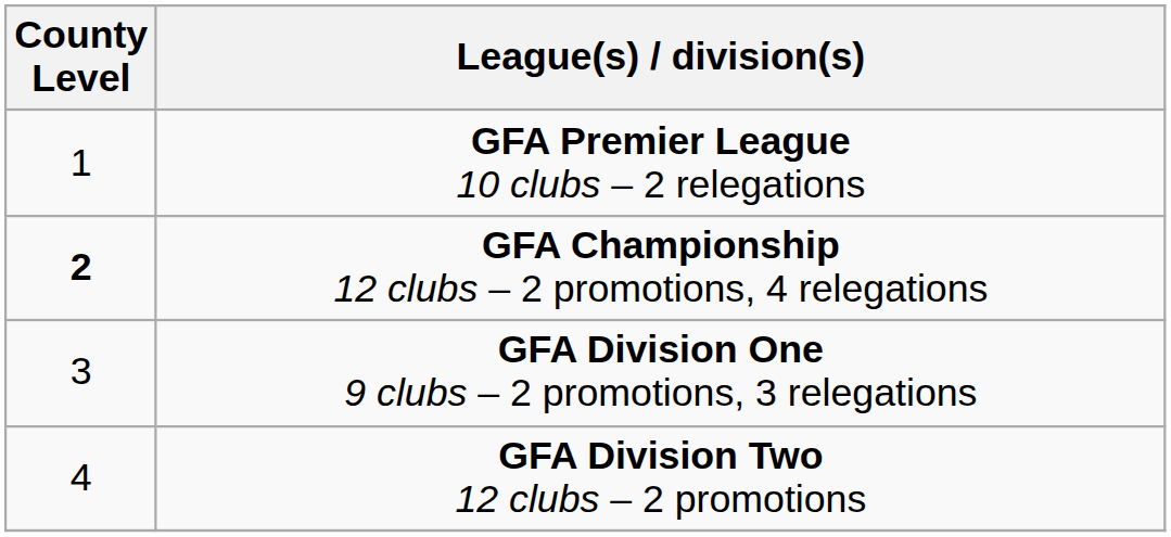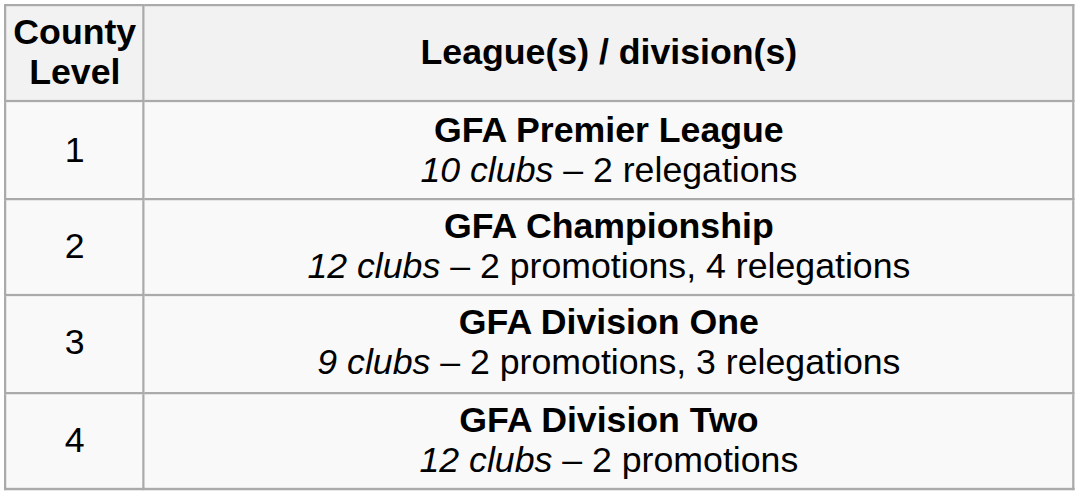GFA Championship 12 clubs – 2 promotions, 4 relegations | County Level: bold -> normal
